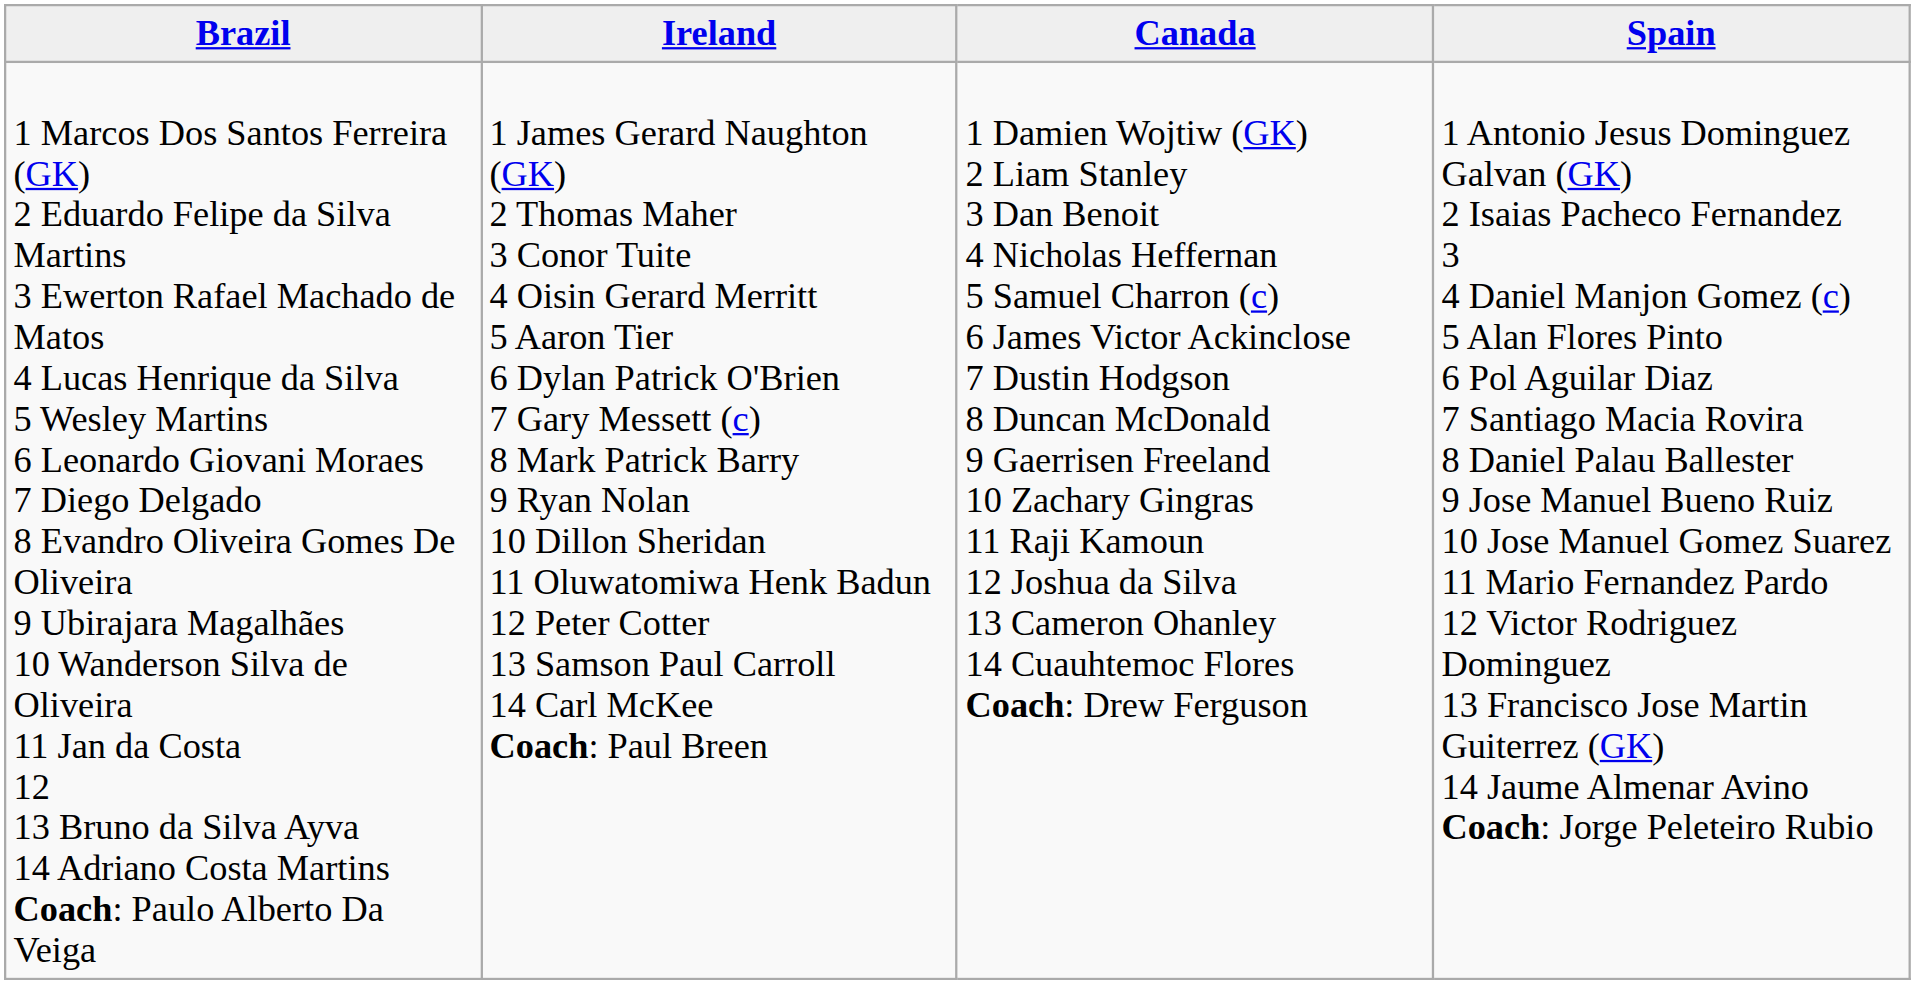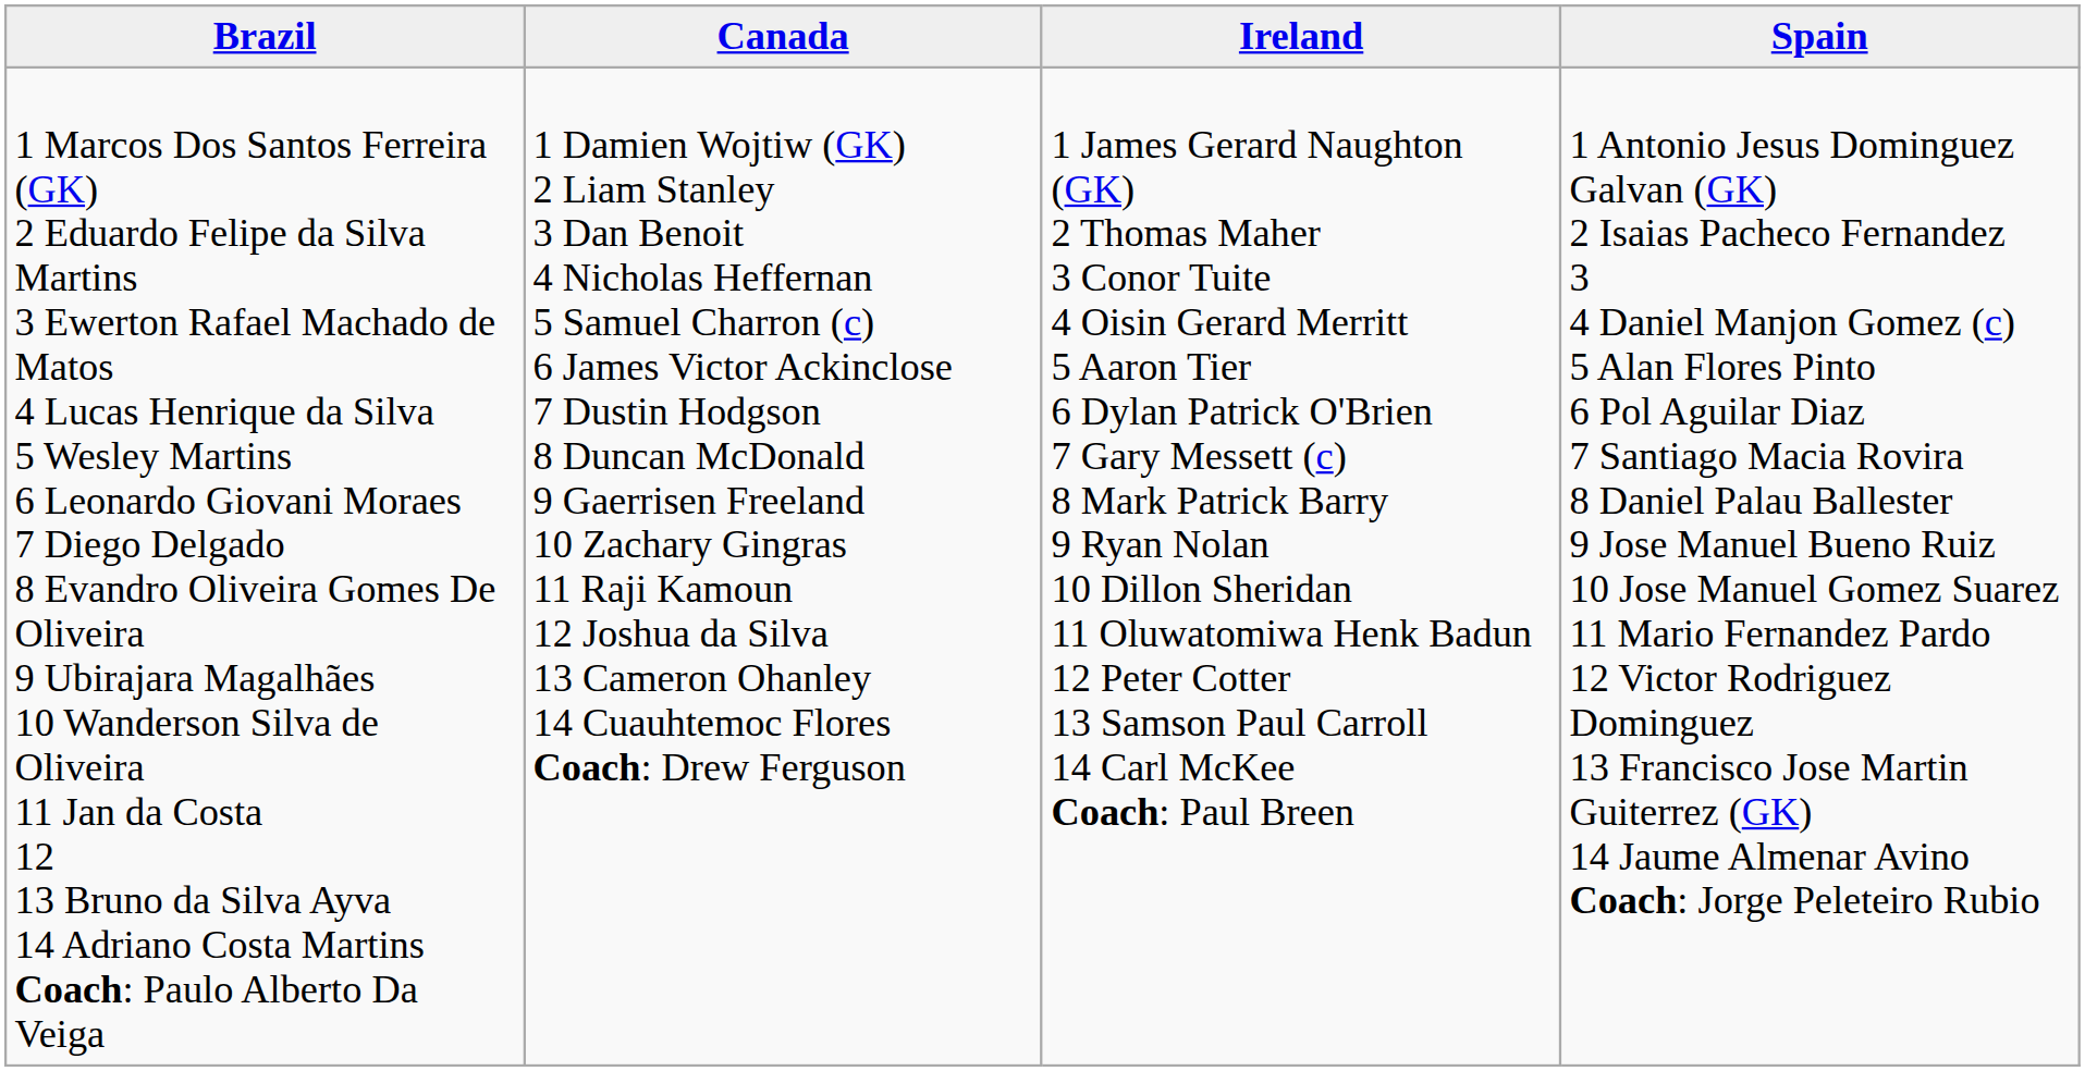columns swapped: Ireland <-> Canada
